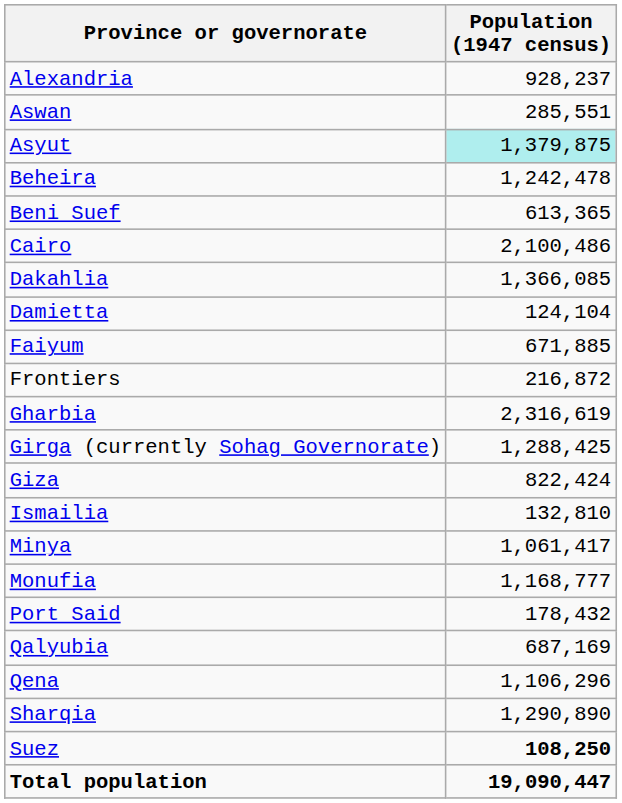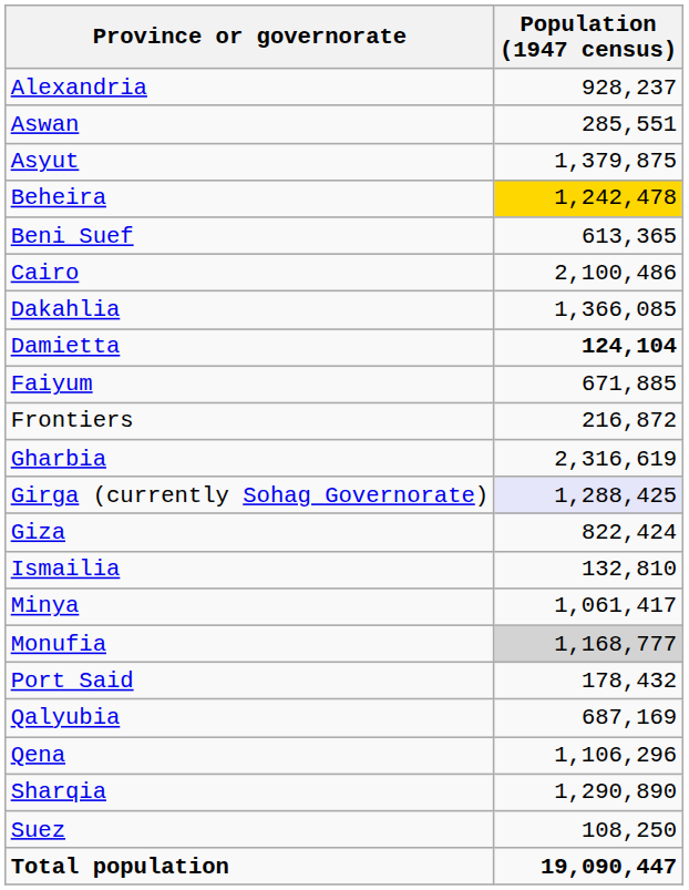Asyut | Population (1947 census): paleturquoise background -> no background
Beheira | Population (1947 census): no background -> gold background
Damietta | Population (1947 census): normal -> bold
Girga (currently Sohag Governorate) | Population (1947 census): no background -> lavender background
Monufia | Population (1947 census): no background -> lightgrey background
Suez | Population (1947 census): bold -> normal
